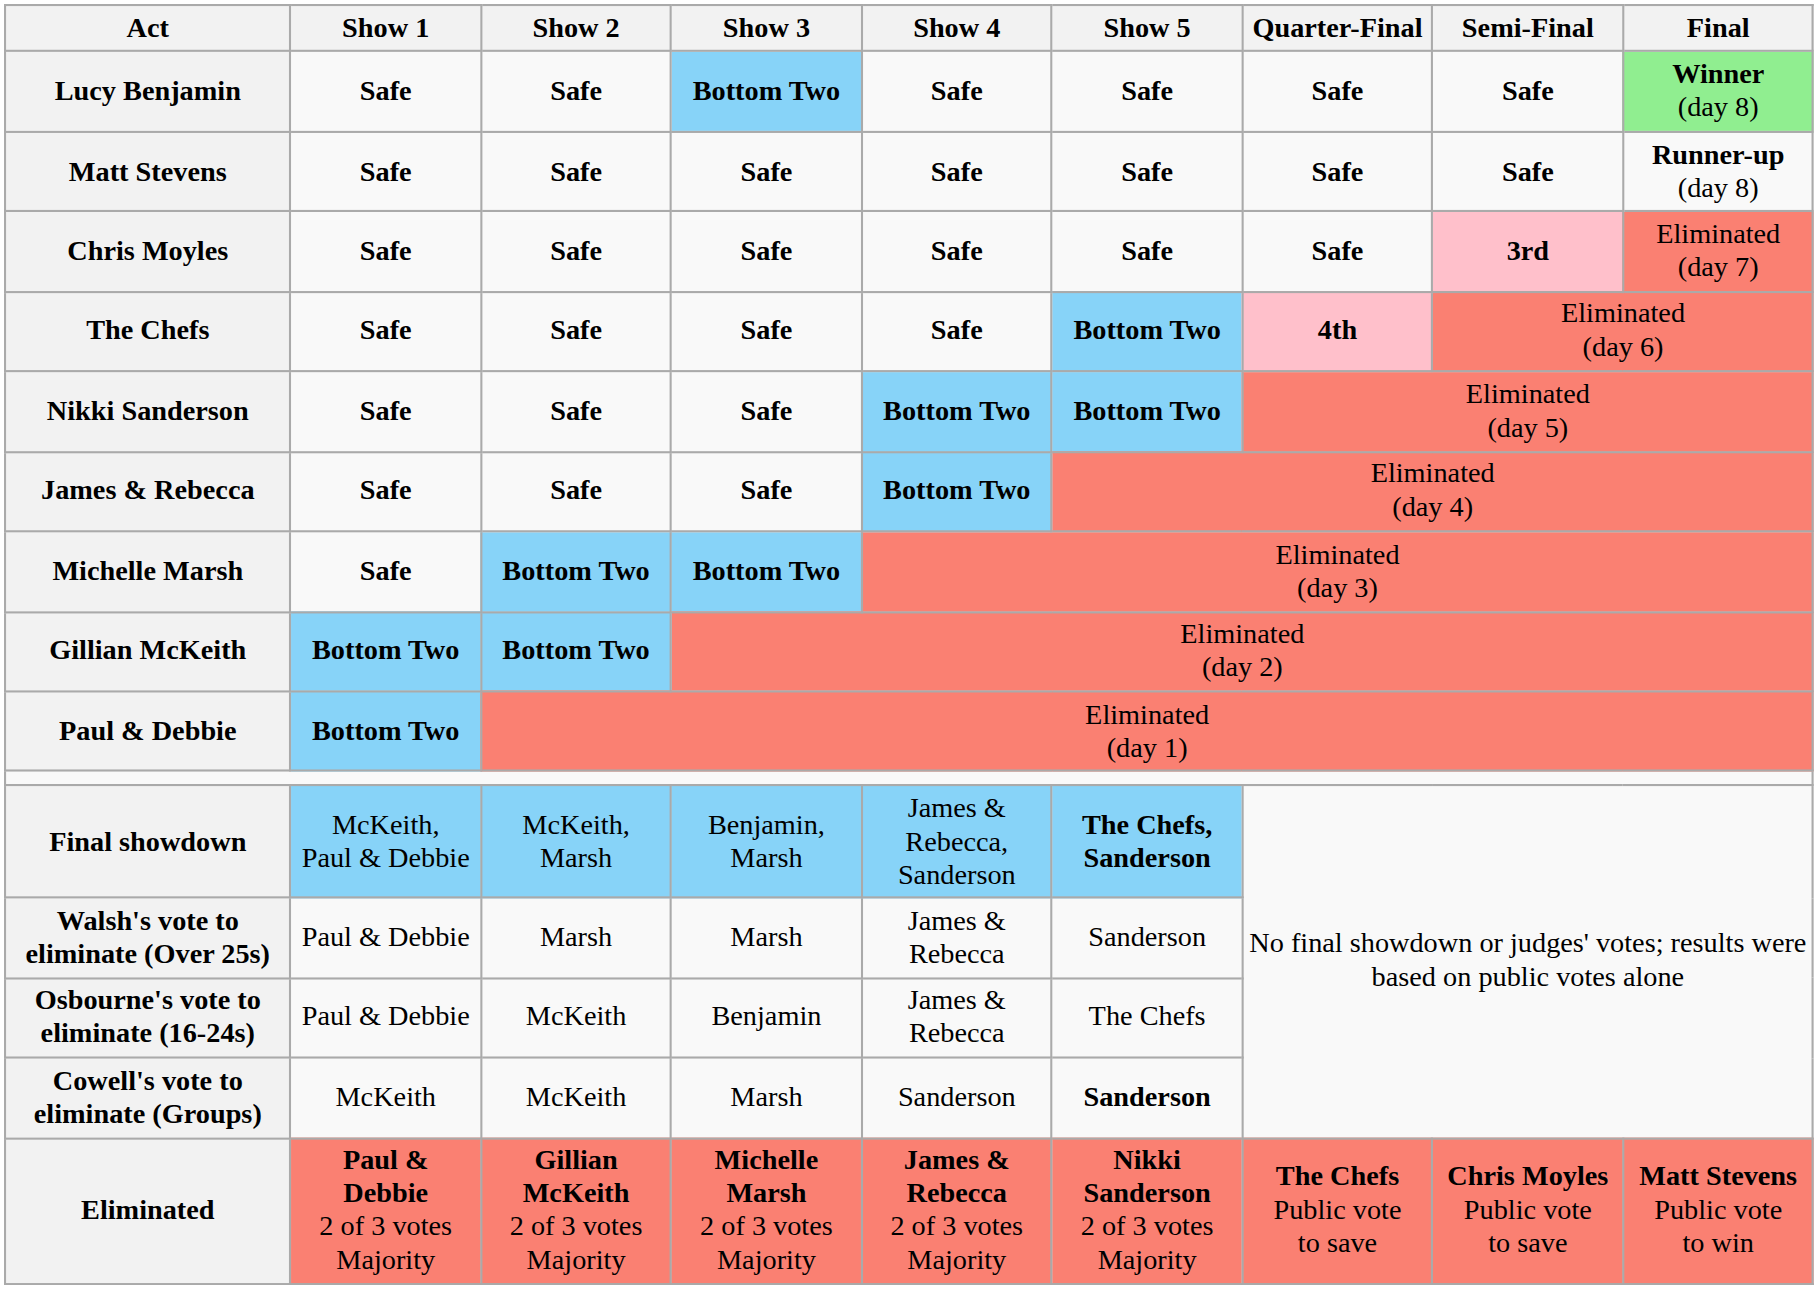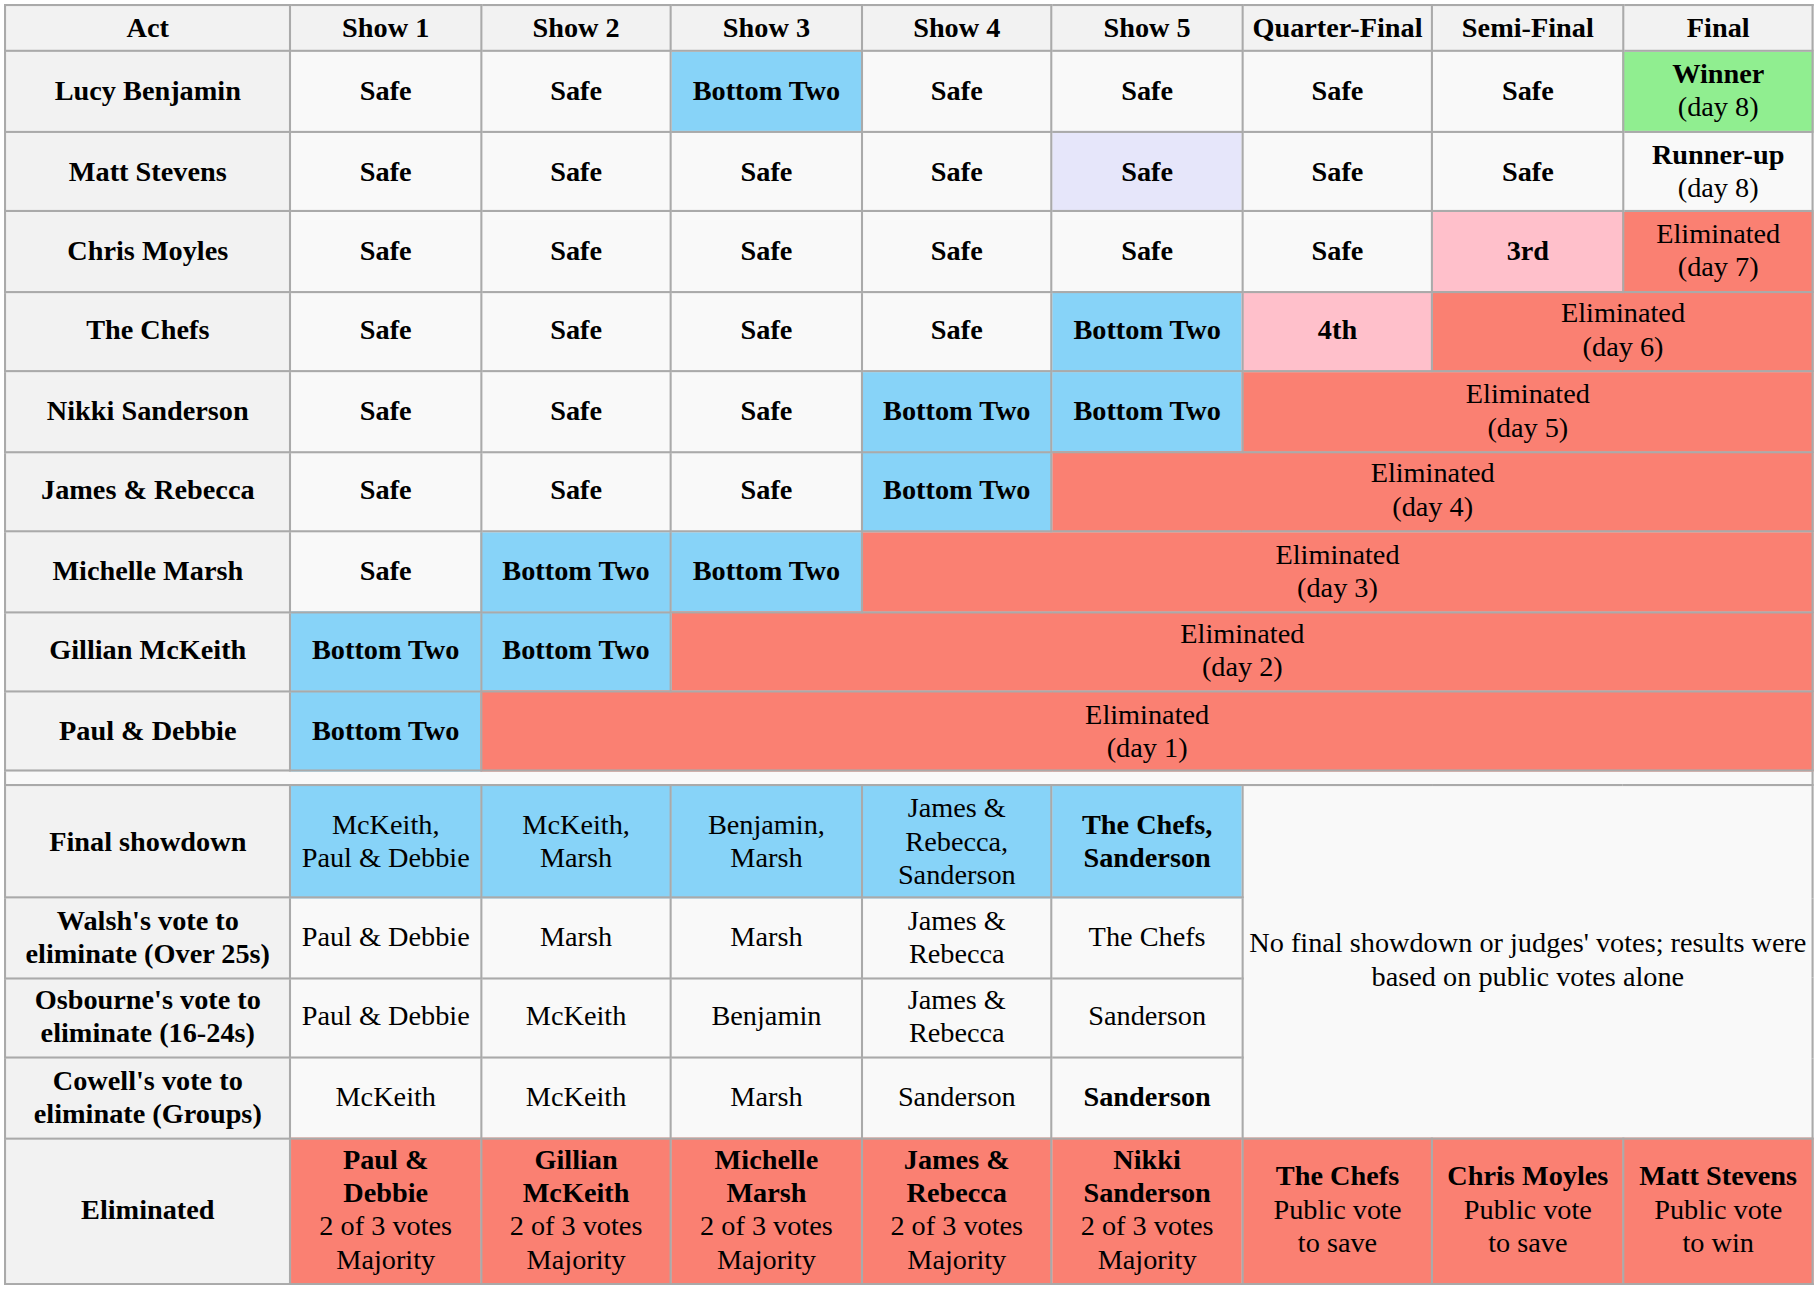Matt Stevens | Show 5: no background -> lavender background
Walsh's vote to eliminate (Over 25s) | Show 5: Sanderson -> The Chefs
Osbourne's vote to eliminate (16-24s) | Show 5: The Chefs -> Sanderson
